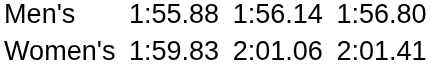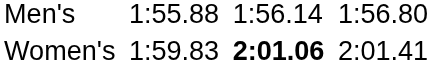Women's | column 3: normal -> bold
